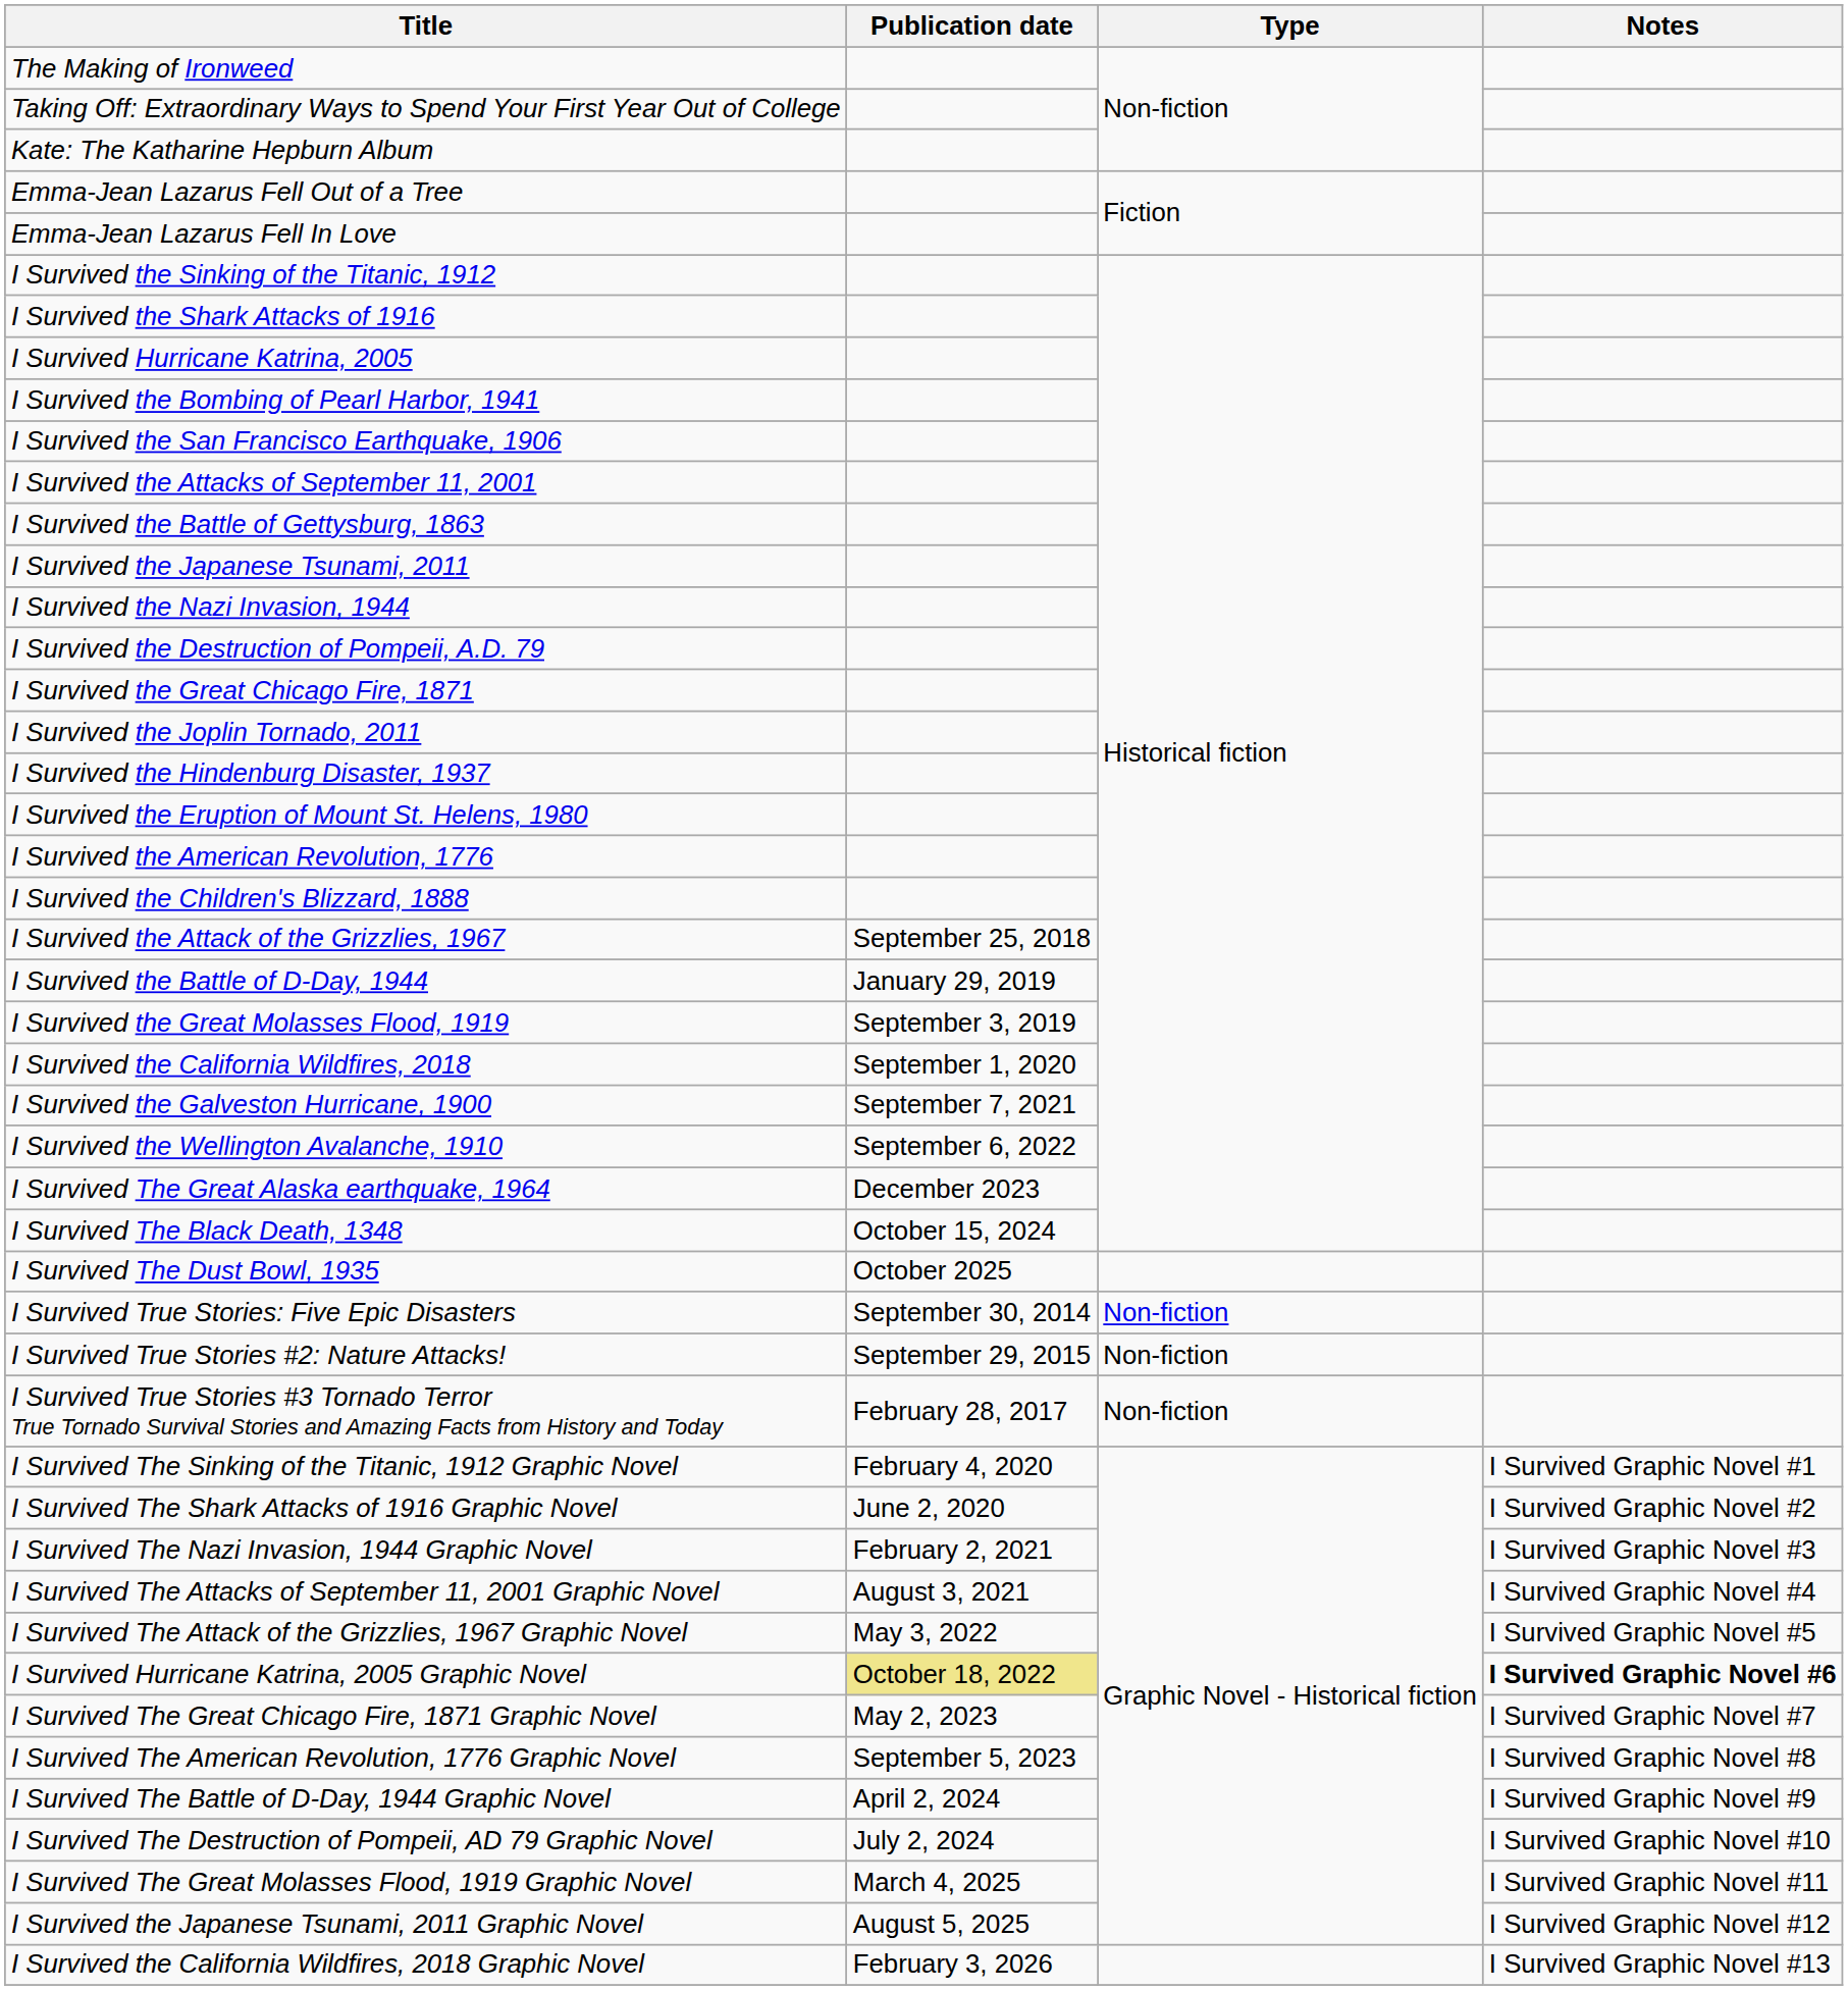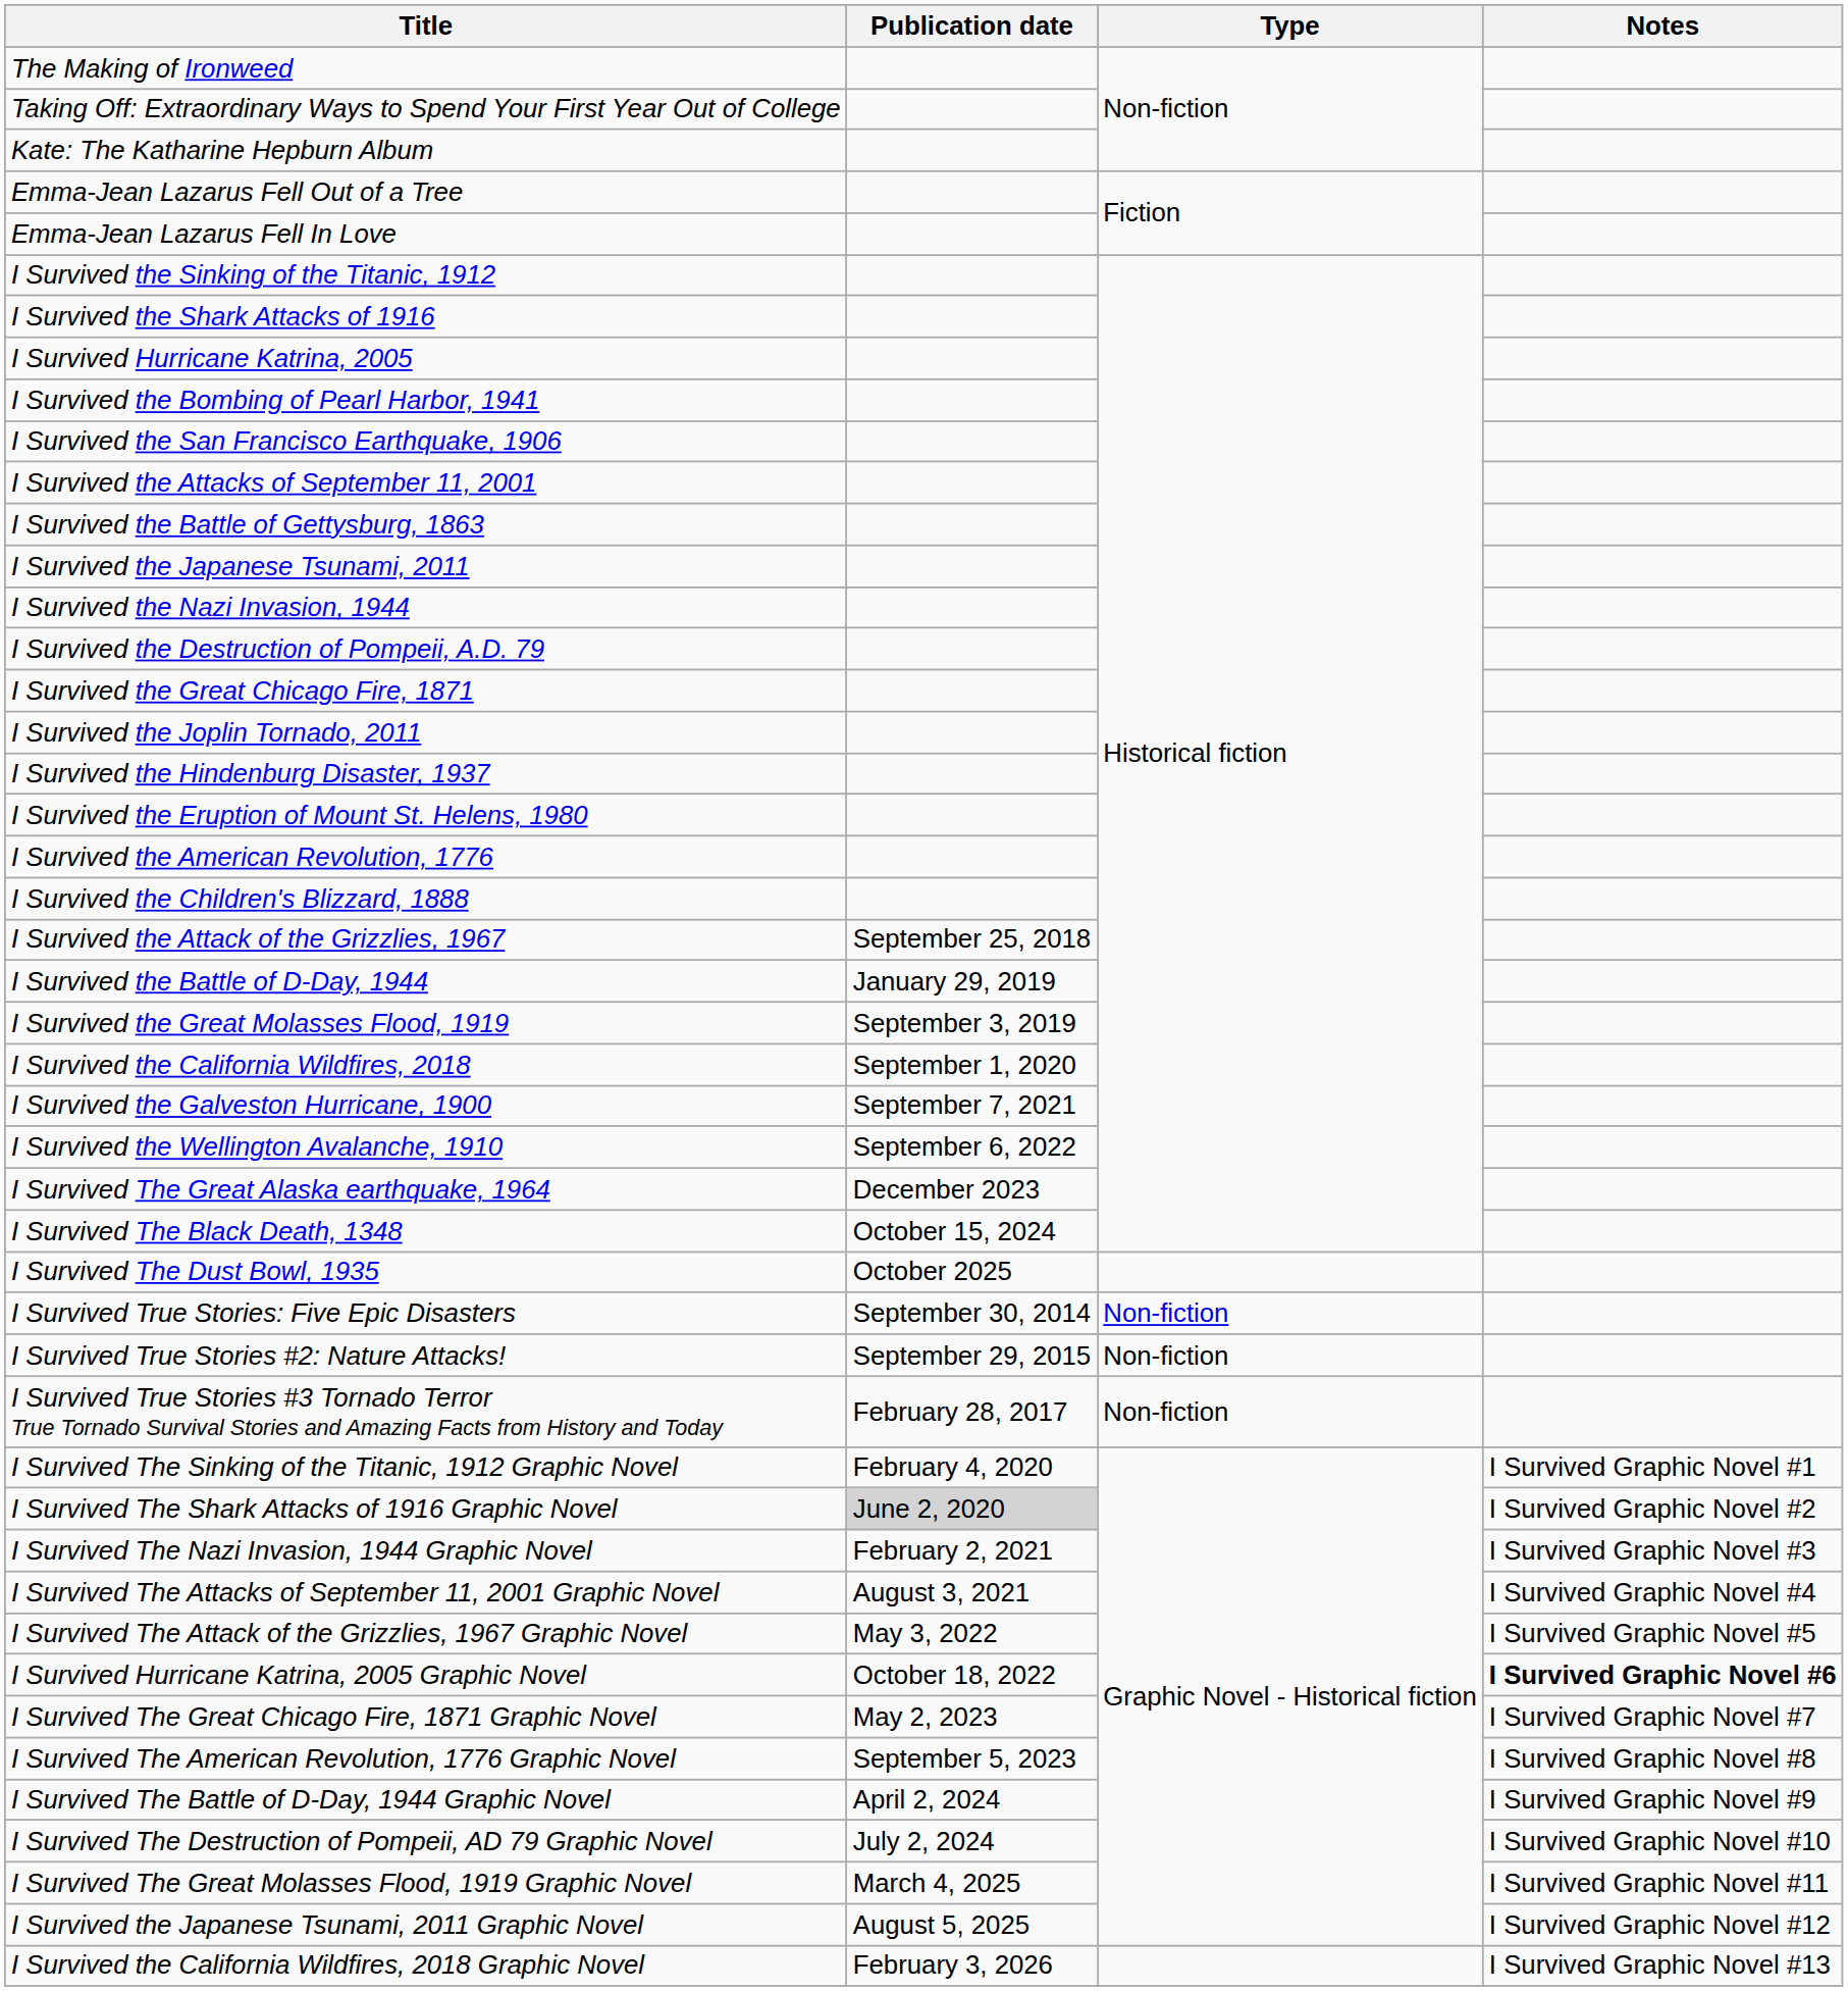I Survived The Shark Attacks of 1916 Graphic Novel | Publication date: no background -> lightgrey background
I Survived Hurricane Katrina, 2005 Graphic Novel | Publication date: khaki background -> no background
